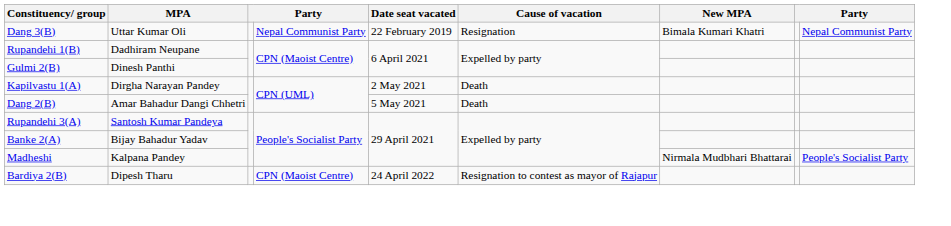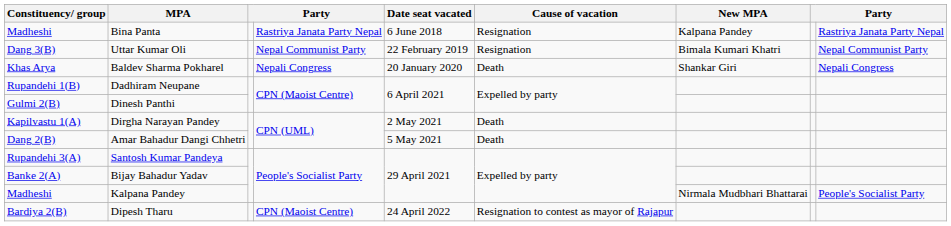+ row: Madheshi | Bina Panta | Rastriya Janata Party Nepal | 6 June 2018 | Resignation | Kalpana Pandey | Rastriya Janata Party Nepal
+ row: Khas Arya | Baldev Sharma Pokharel | Nepali Congress | 20 January 2020 | Death | Shankar Giri | Nepali Congress
